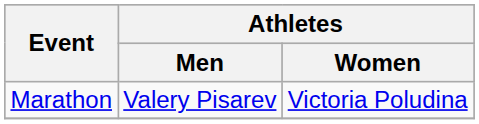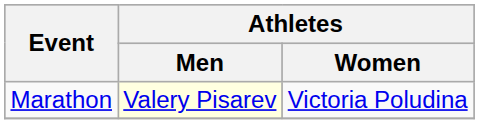Marathon | Athletes / Men: no background -> lightyellow background
